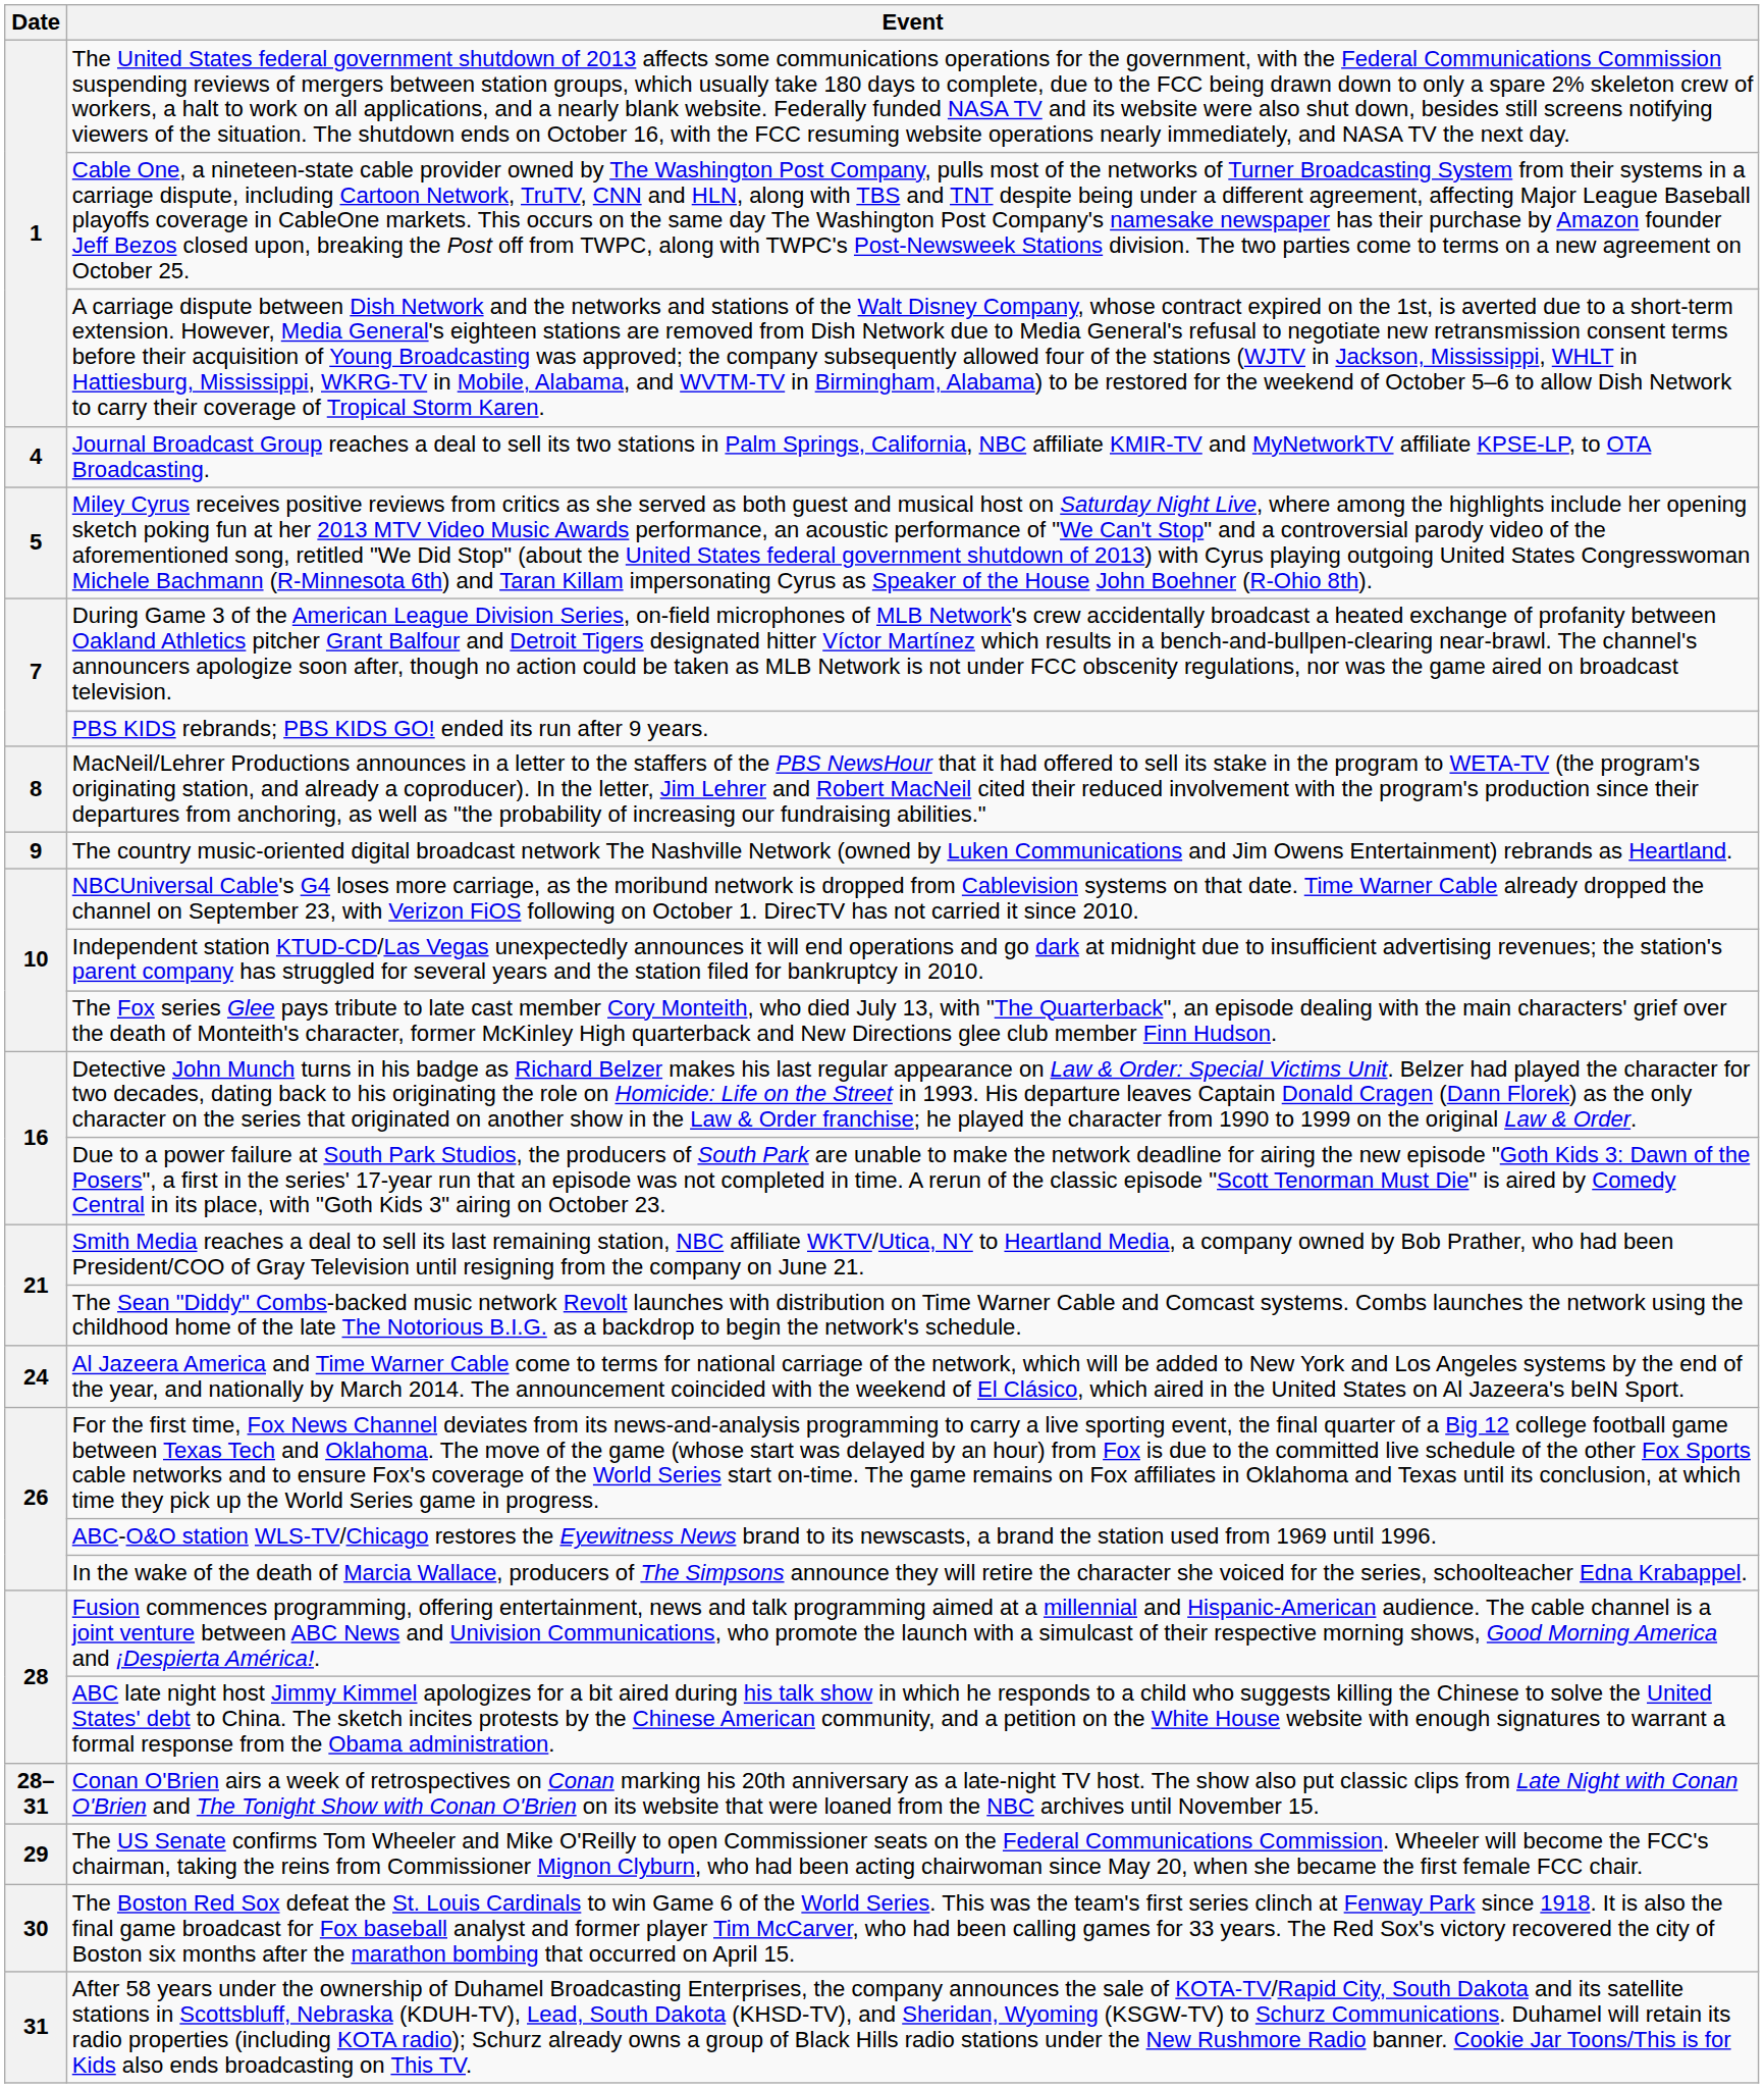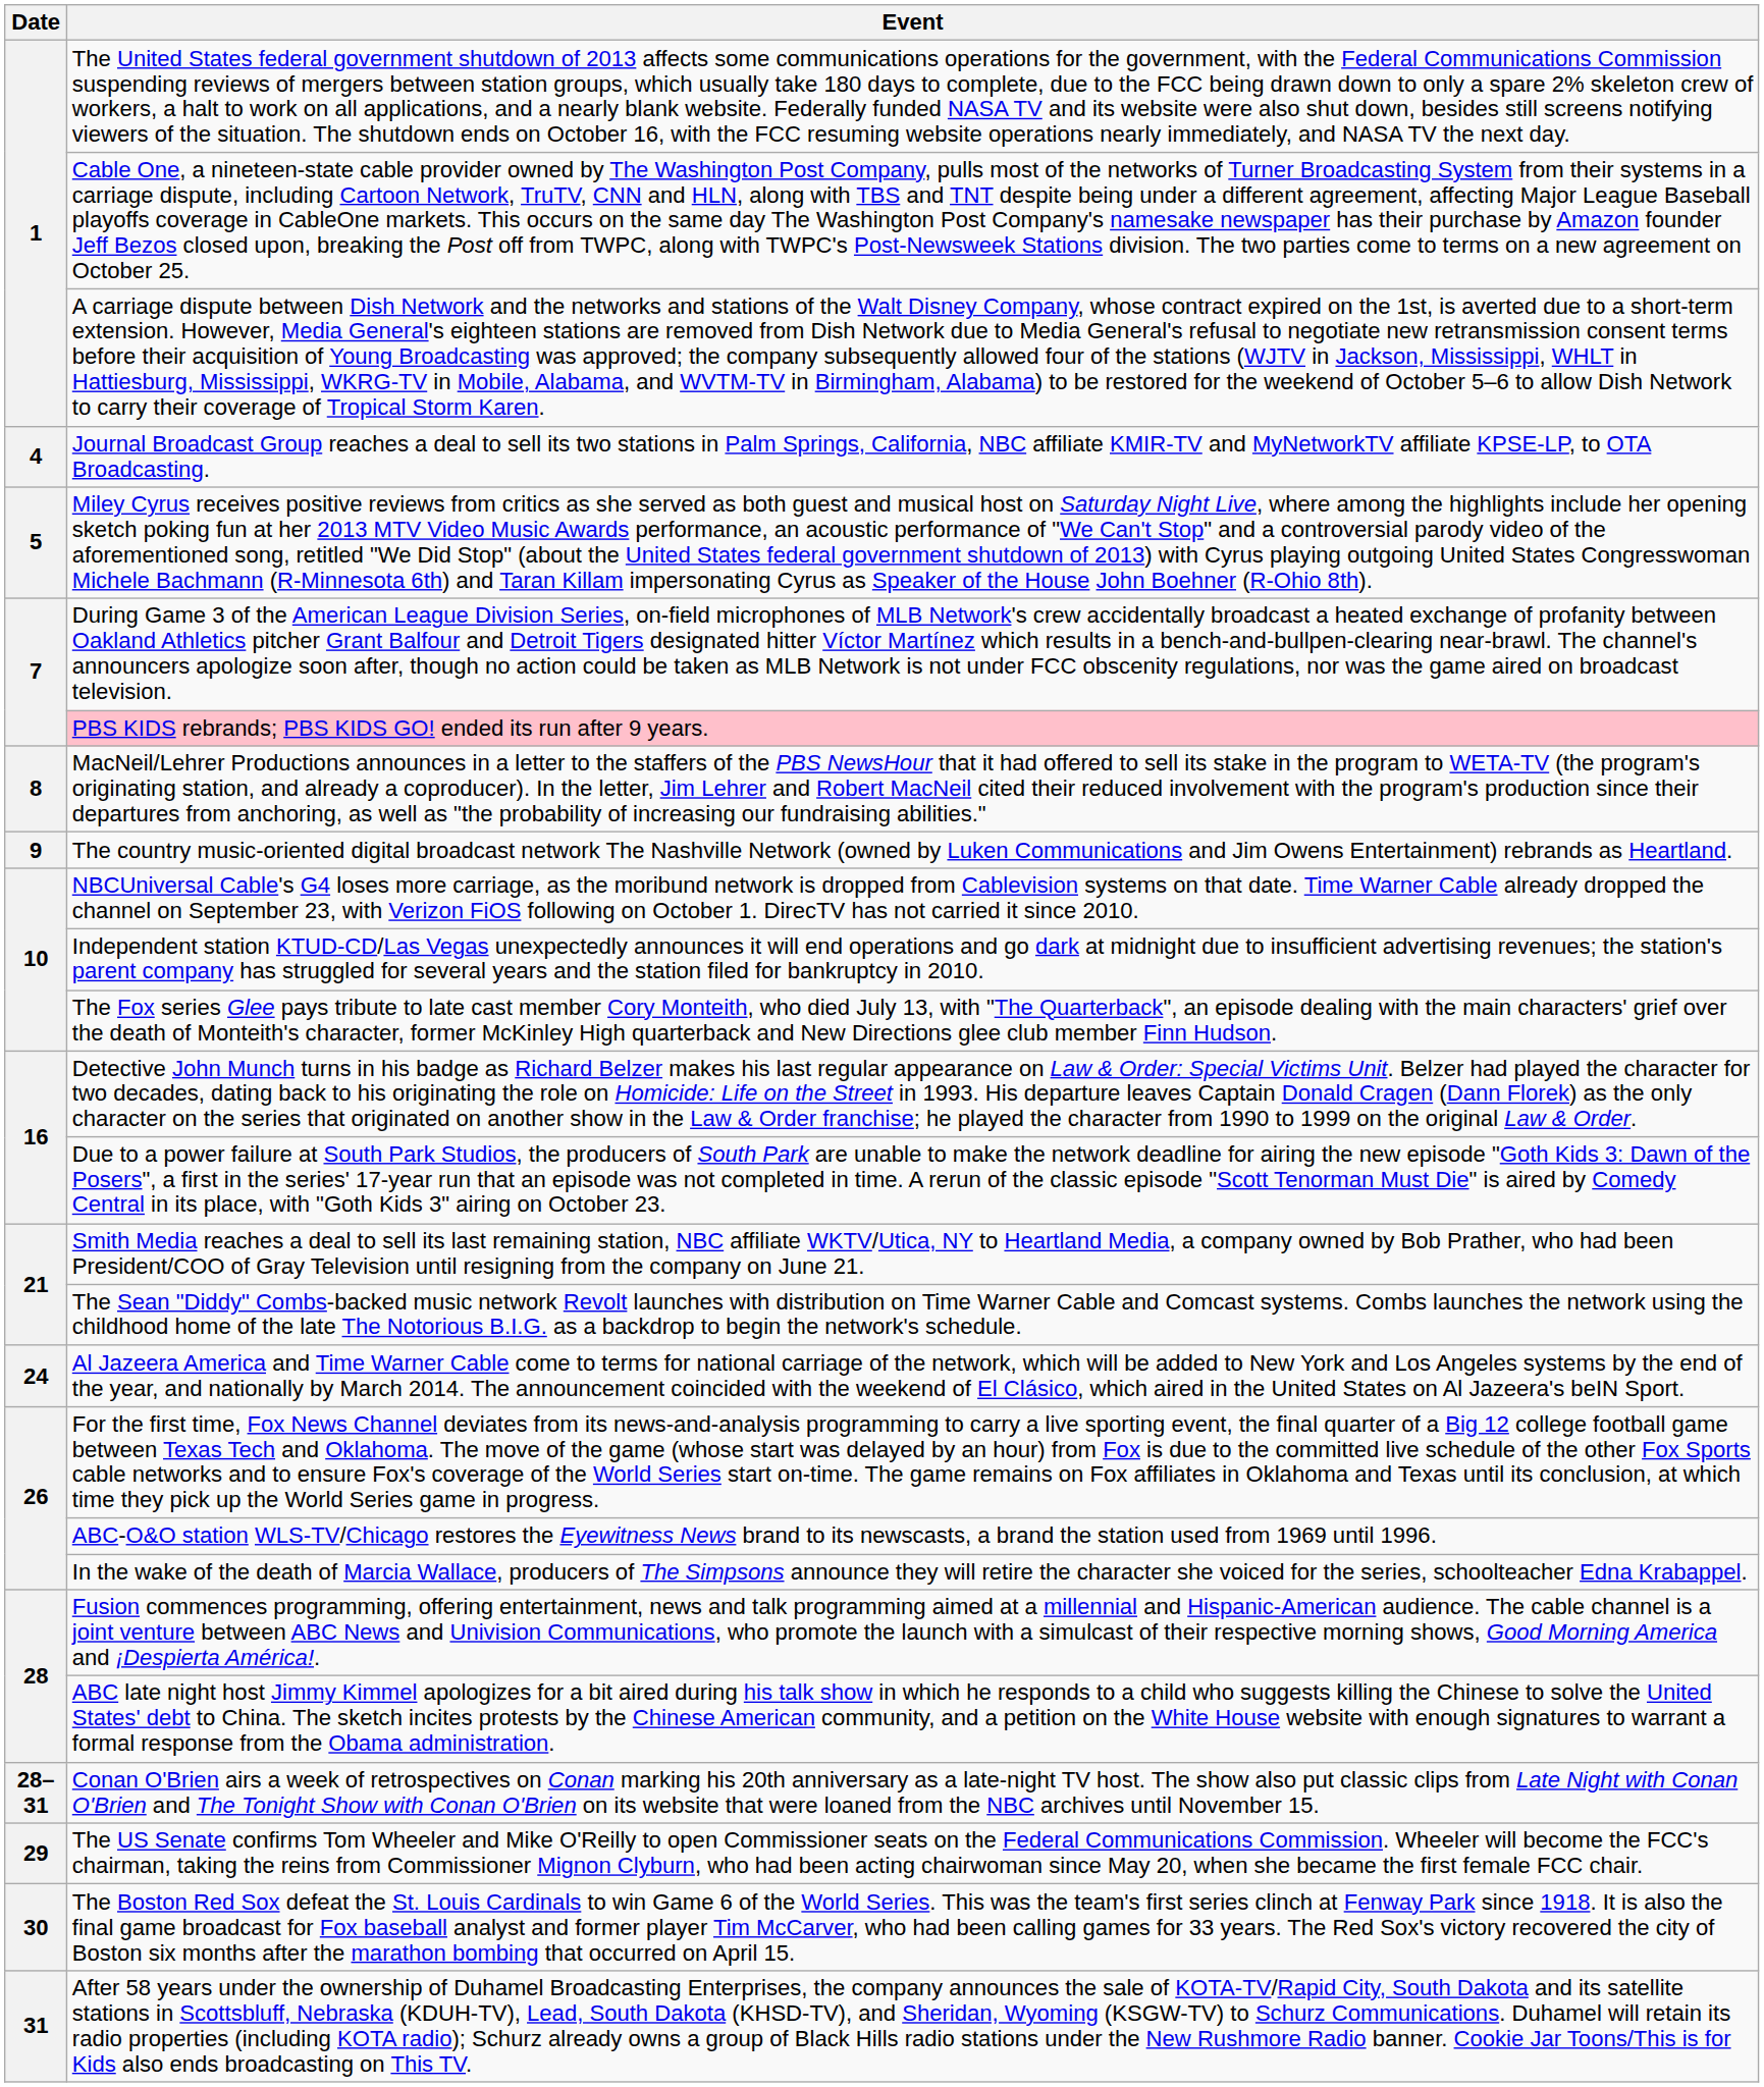PBS KIDS rebrands; PBS KIDS GO! ended its run after 9 years. | Event: no background -> pink background
